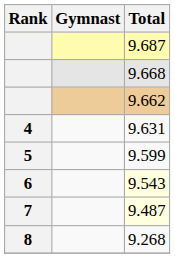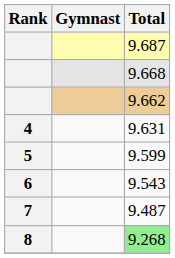9.543 | Total: lightyellow background -> no background
9.487 | Total: lightyellow background -> no background
9.268 | Total: no background -> lightgreen background
